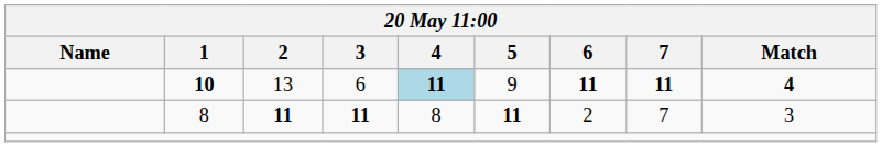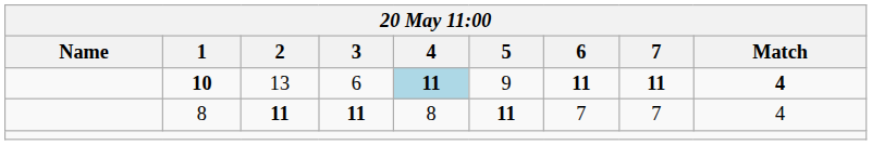row 4 | 6: 2 -> 7
row 4 | Match: 3 -> 4
